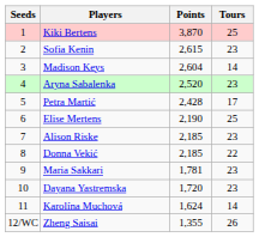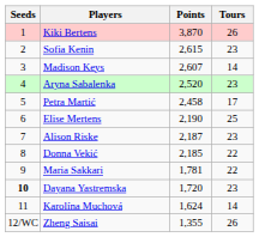Kiki Bertens | Tours: 25 -> 26
Madison Keys | Points: 2,604 -> 2,607
Petra Martić | Points: 2,428 -> 2,458
Alison Riske | Points: 2,185 -> 2,187
Maria Sakkari | Tours: 23 -> 22
Dayana Yastremska | Seeds: normal -> bold
